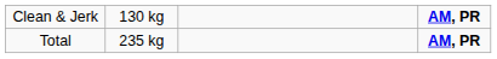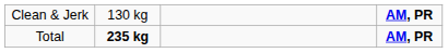row 2 | column 2: normal -> bold
